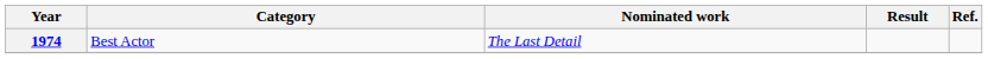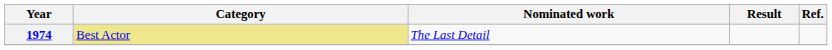1974 | Category: no background -> khaki background
